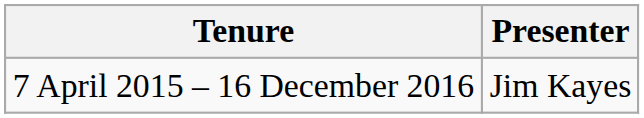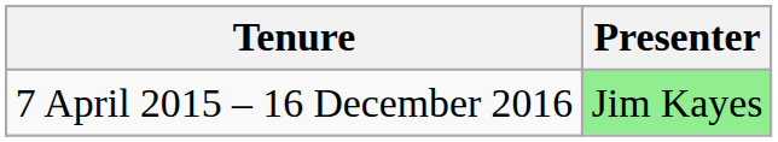7 April 2015 – 16 December 2016 | Presenter: no background -> lightgreen background
